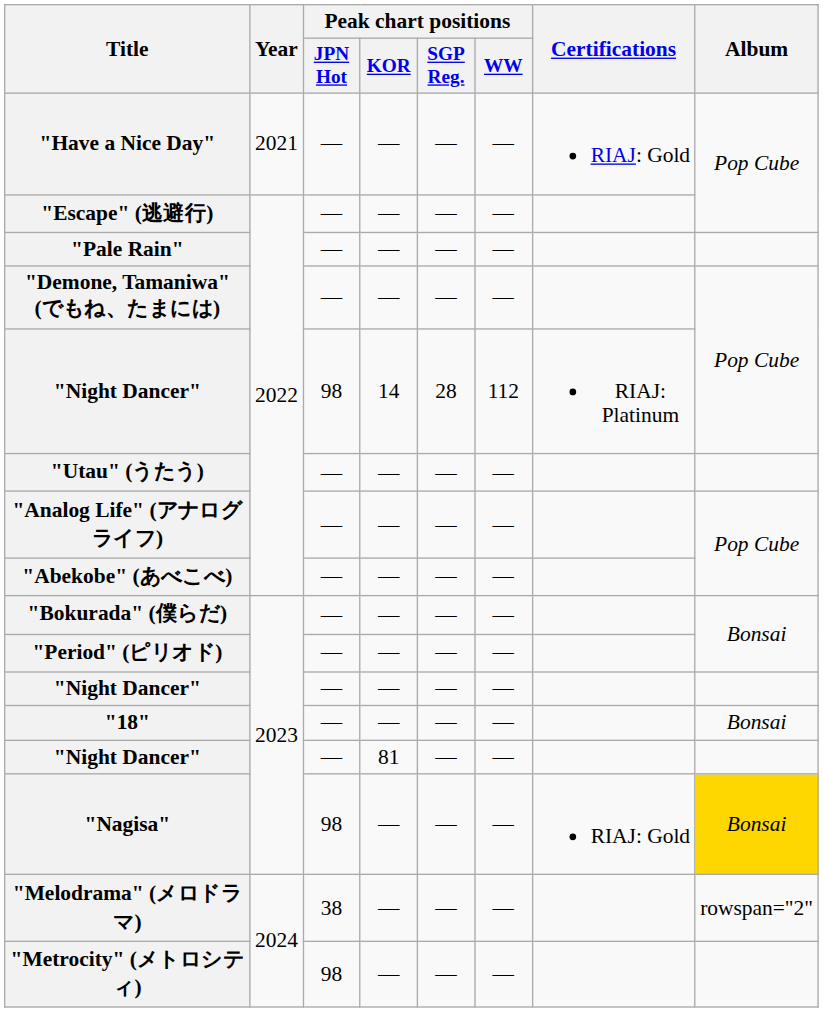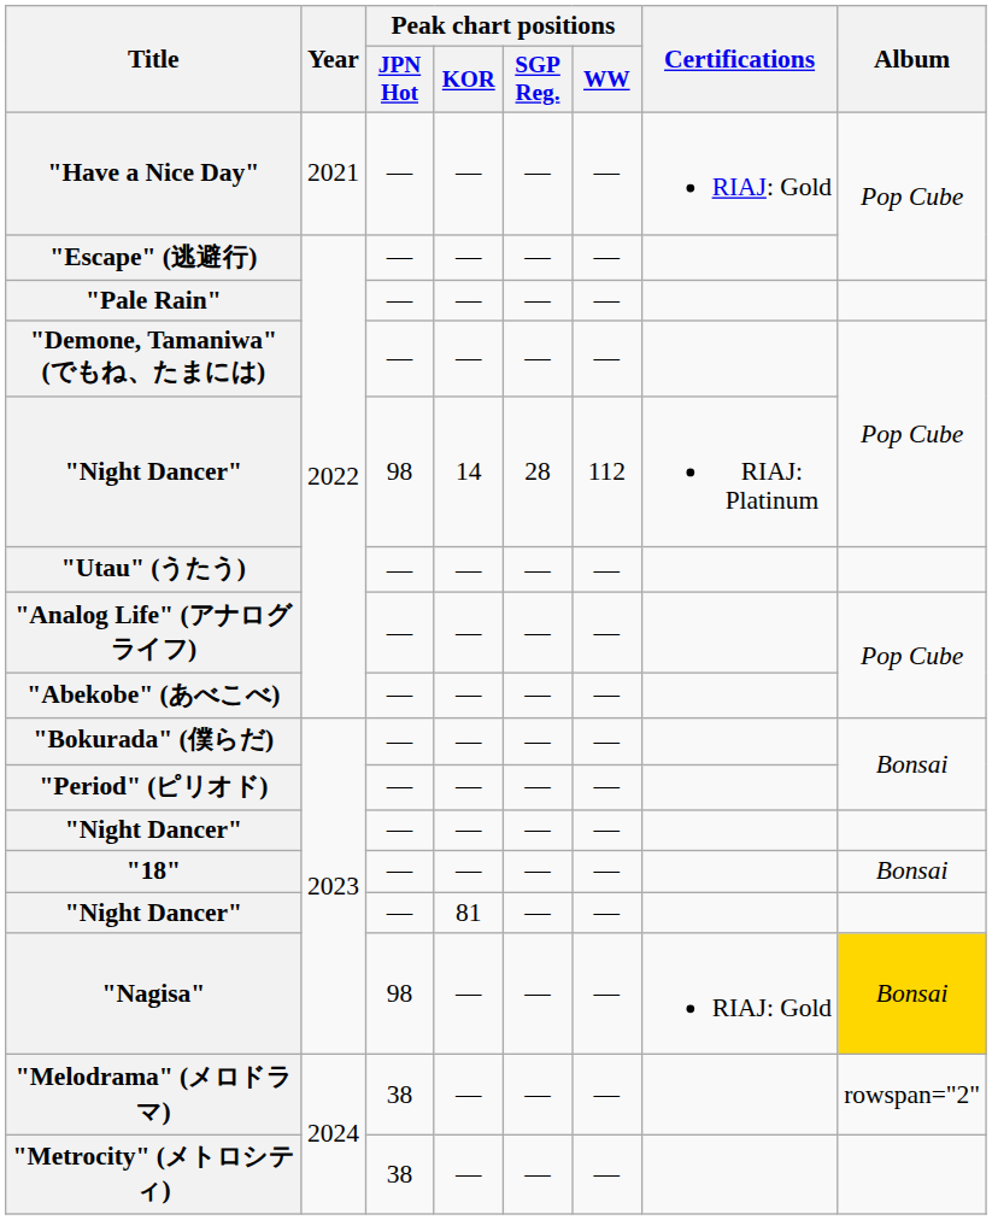"Metrocity" (メトロシティ) | Peak chart positions / JPN Hot: 98 -> 38
